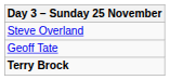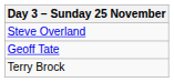row 4 | column 1: bold -> normal
